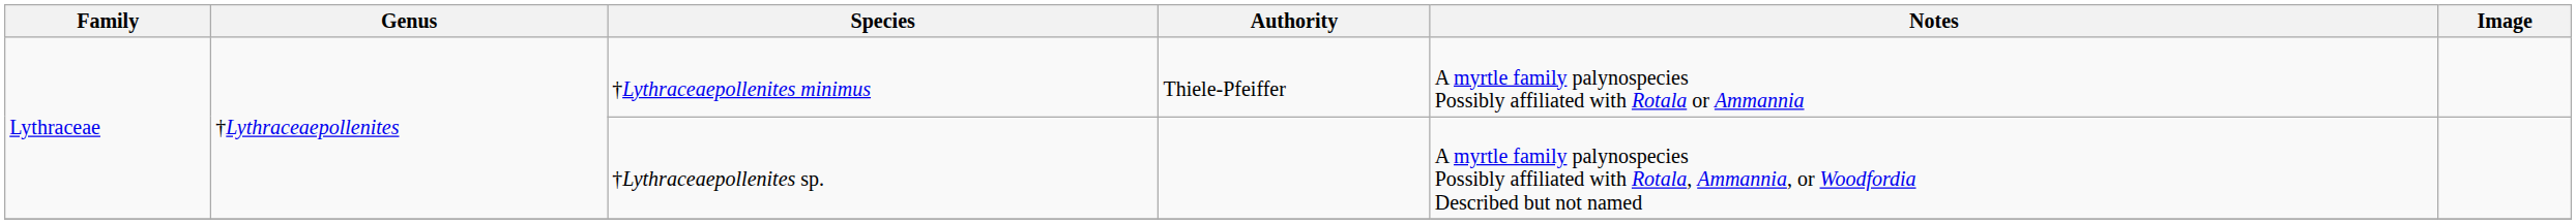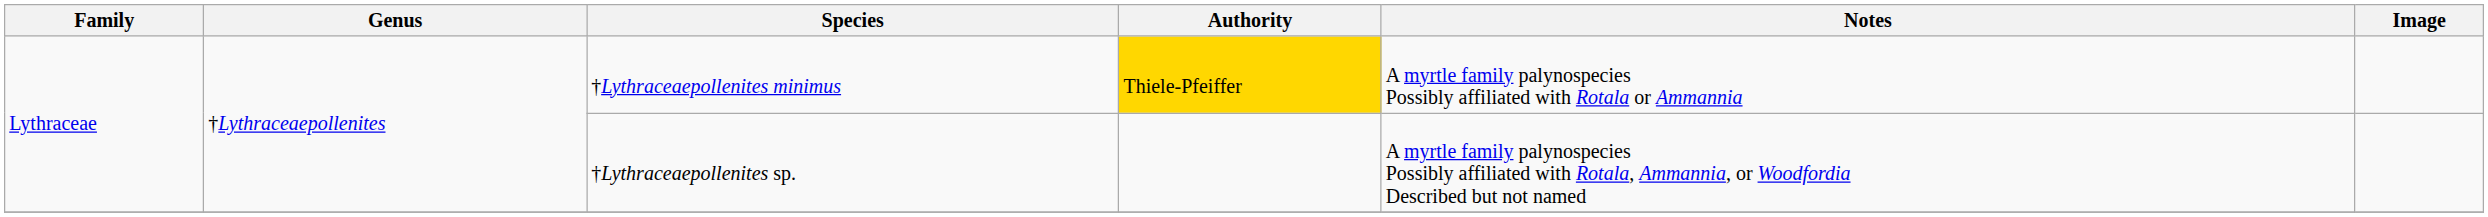†Lythraceaepollenites minimus | Authority: no background -> gold background
